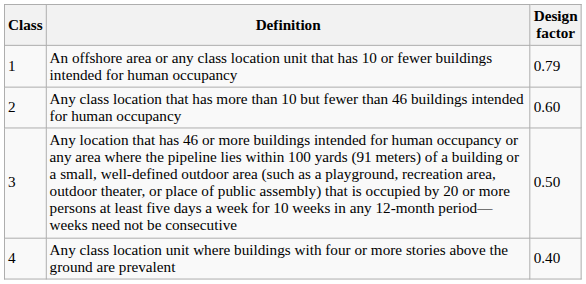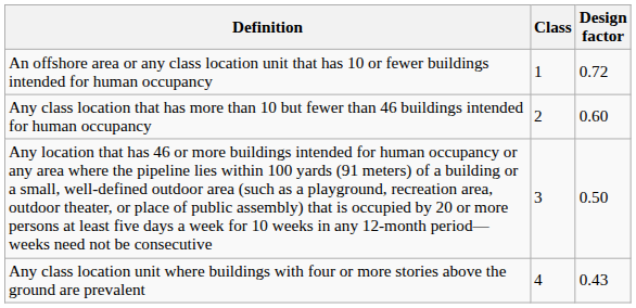columns swapped: Class <-> Definition
row 2 | Design factor: 0.79 -> 0.72
row 5 | Design factor: 0.40 -> 0.43
